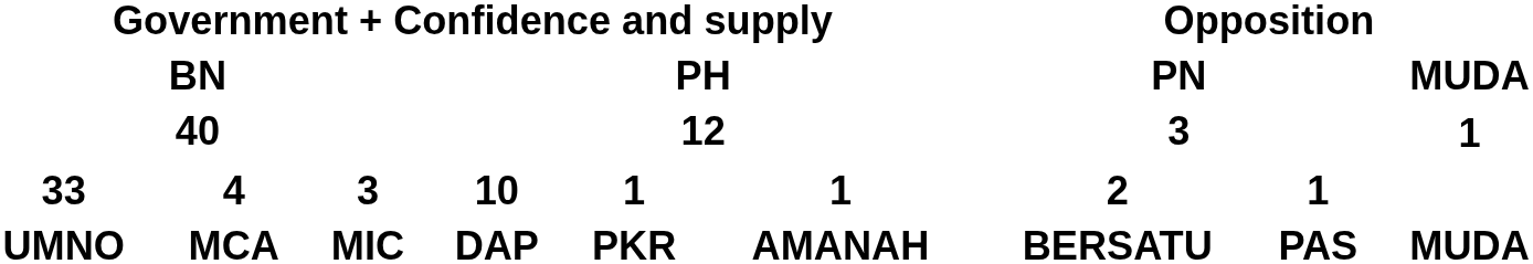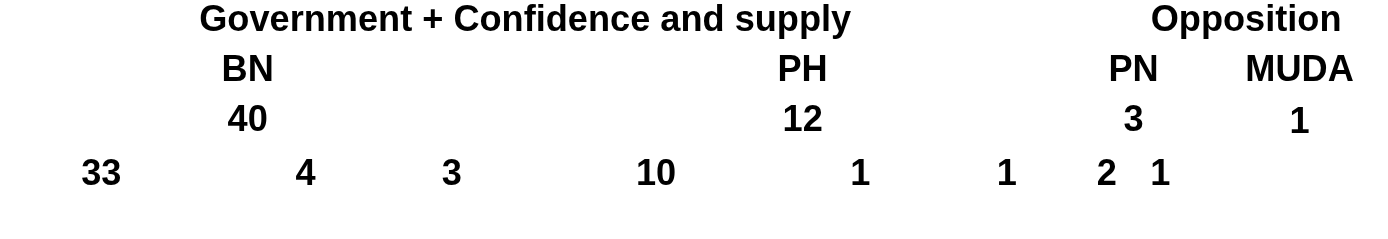- row: UMNO | MCA | MIC | DAP | PKR | AMANAH | BERSATU | PAS | MUDA
